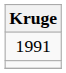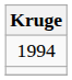row 2 | column 1: 1991 -> 1994
